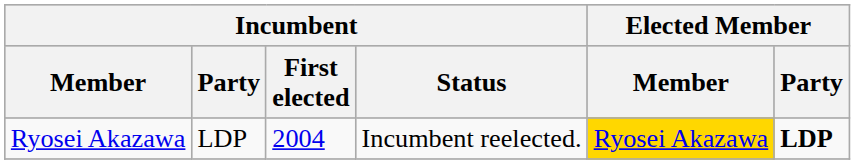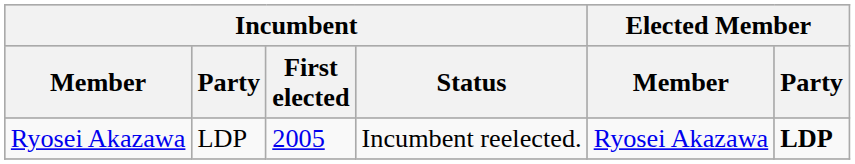row 3 | Incumbent / First elected: 2004 -> 2005
row 3 | Elected Member / Member: gold background -> no background
